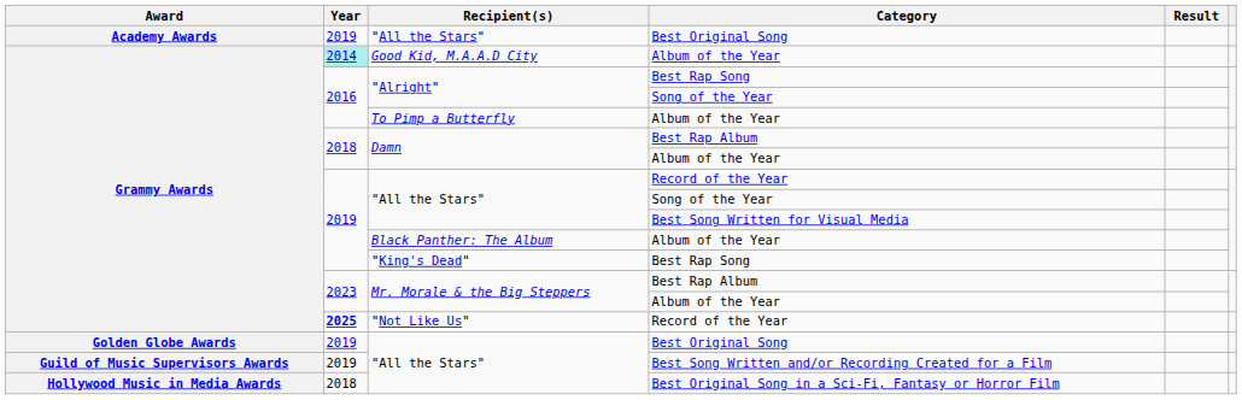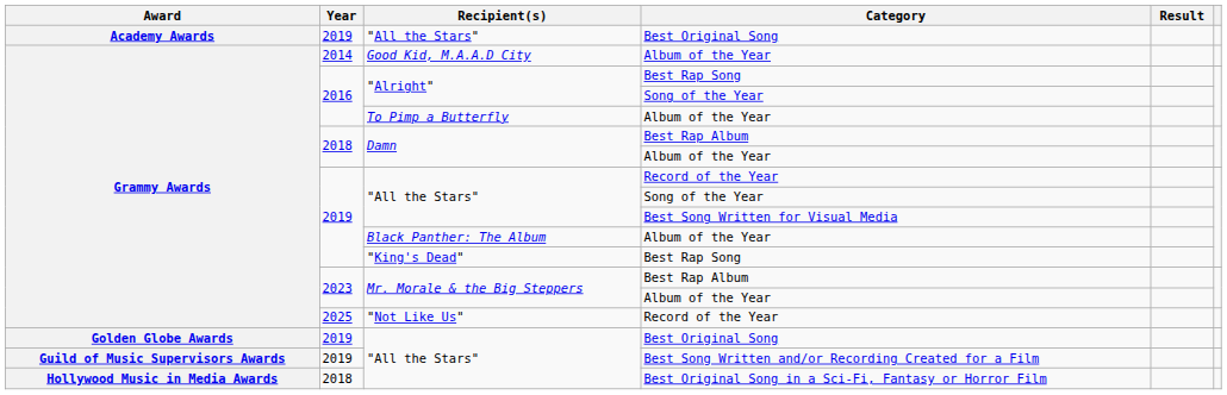Good Kid, M.A.A.D City | Year: paleturquoise background -> no background
"Not Like Us" | Year: bold -> normal
